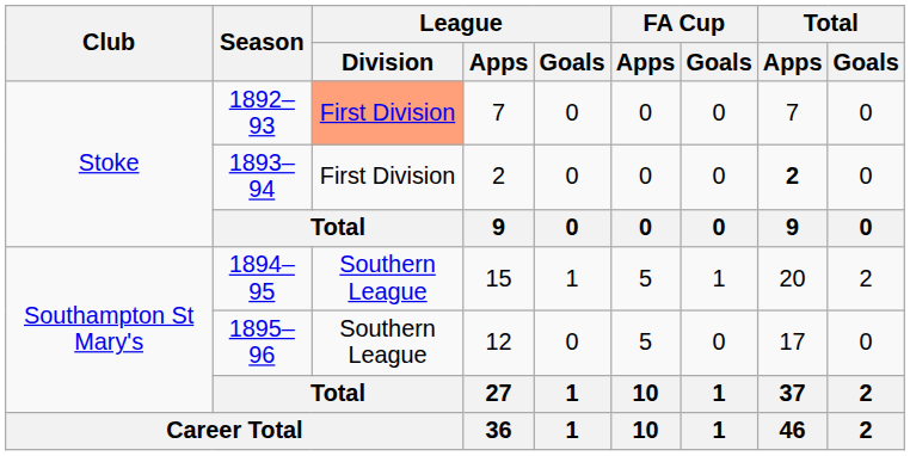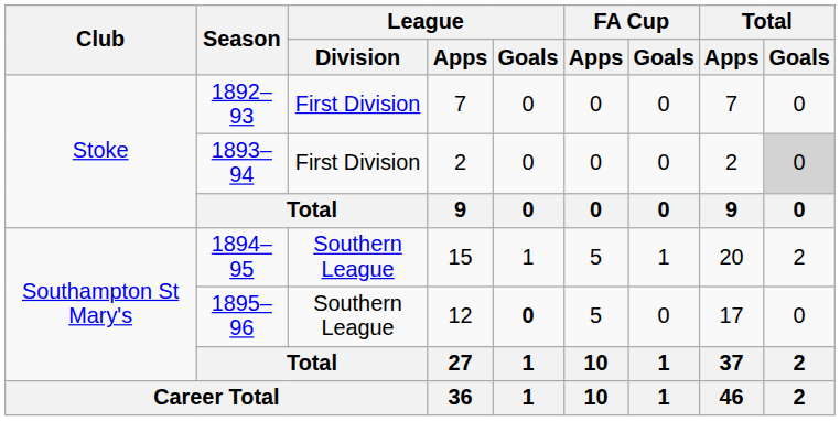1892–93 | League / Division: lightsalmon background -> no background
1893–94 | Total / Apps: bold -> normal
1893–94 | Total / Goals: no background -> lightgrey background
1895–96 | League / Goals: normal -> bold
